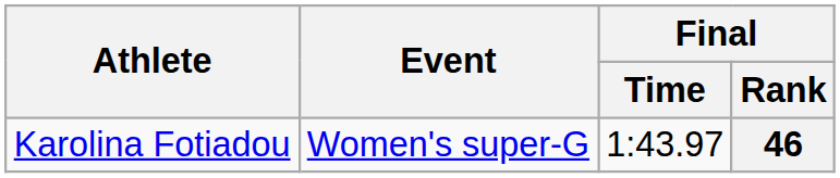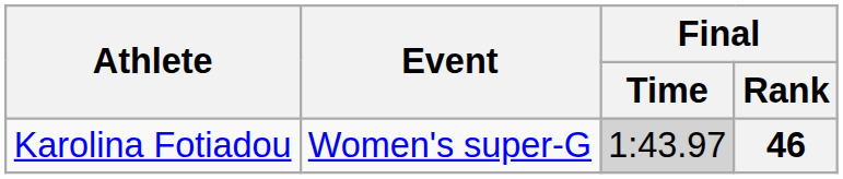46 | Final / Time: no background -> lightgrey background
